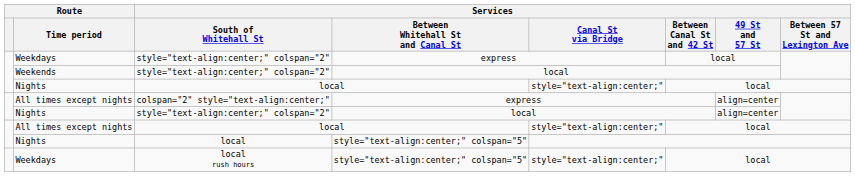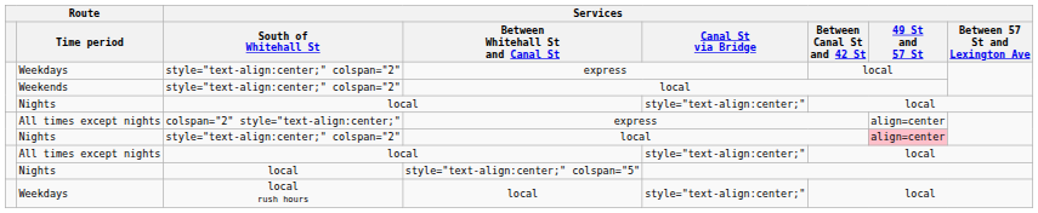Nights / style="text-align:center;" colspan="2" | Services / 49 St and 57 St: no background -> pink background
Weekdays / local rush hours | Services / Between Whitehall St and Canal St: style="text-align:center;" colspan="5" -> local
